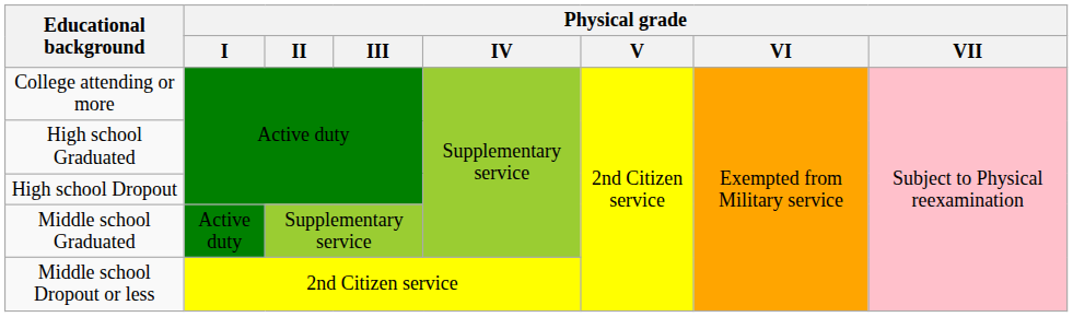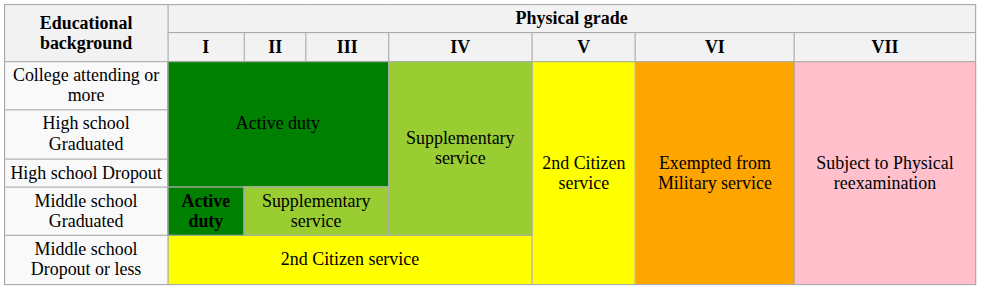Middle school Graduated | Physical grade / I: normal -> bold
